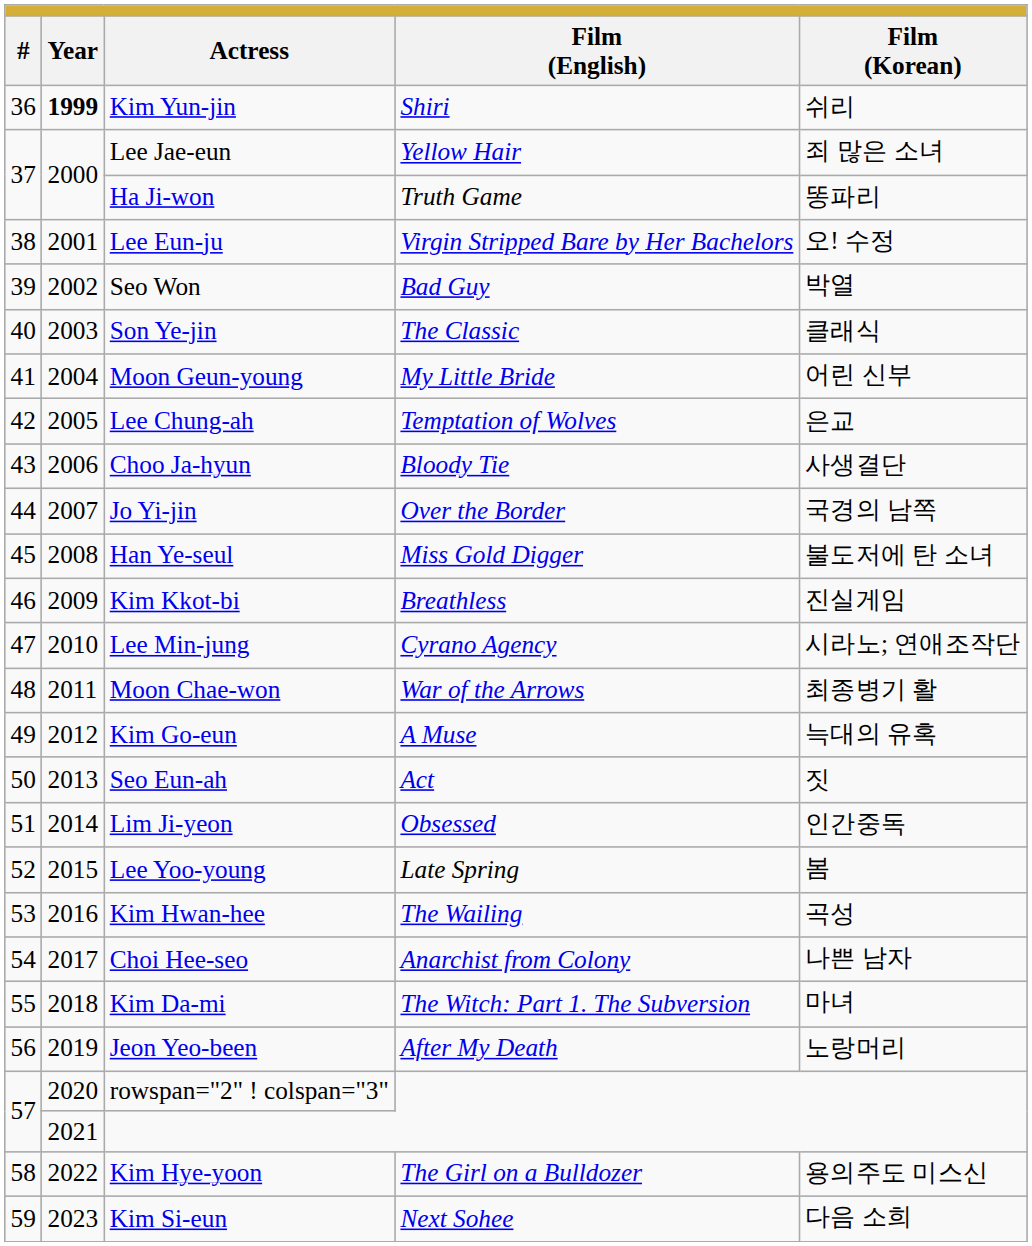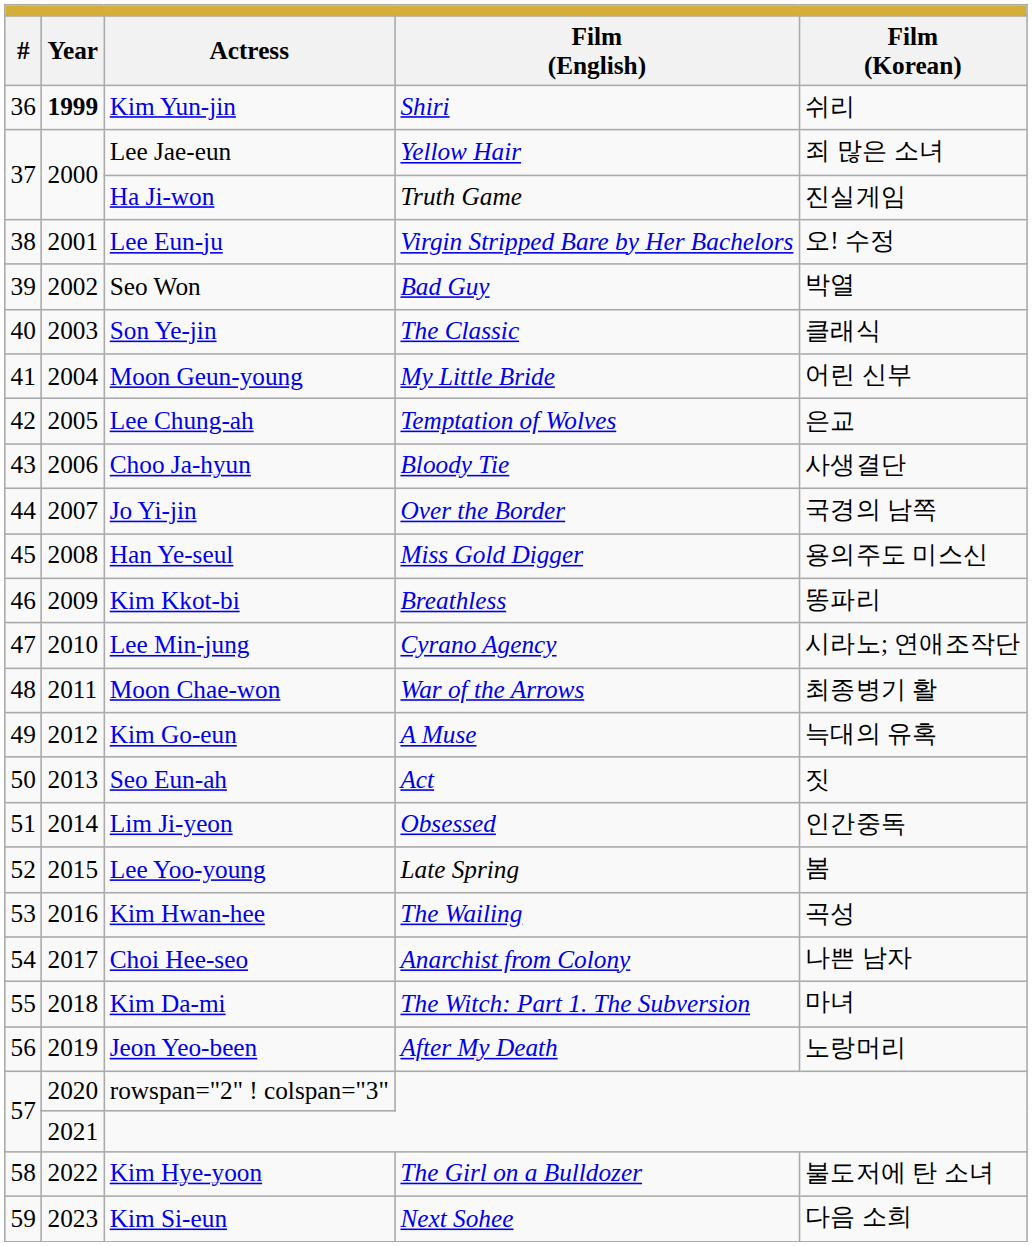Ha Ji-won | Film (Korean): 똥파리 -> 진실게임
Han Ye-seul | Film (Korean): 불도저에 탄 소녀 -> 용의주도 미스신
Kim Kkot-bi | Film (Korean): 진실게임 -> 똥파리
Kim Hye-yoon | Film (Korean): 용의주도 미스신 -> 불도저에 탄 소녀
